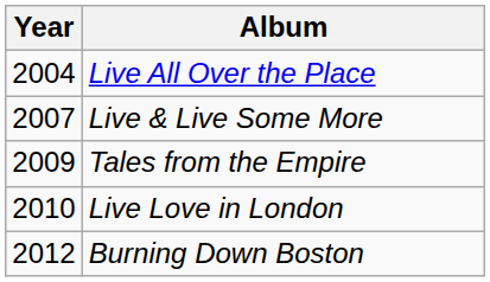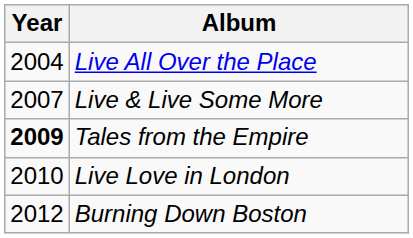Tales from the Empire | Year: normal -> bold
